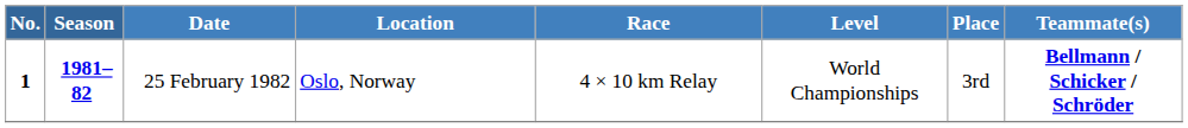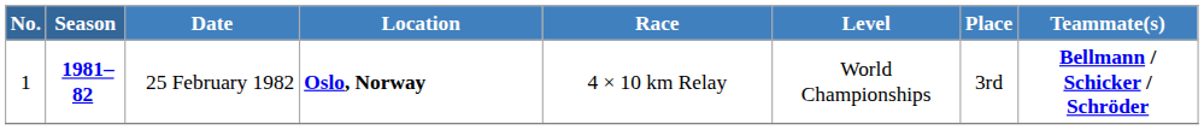25 February 1982 | No.: bold -> normal
25 February 1982 | Location: normal -> bold
